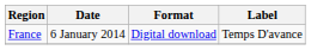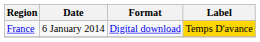France | Label: no background -> gold background
